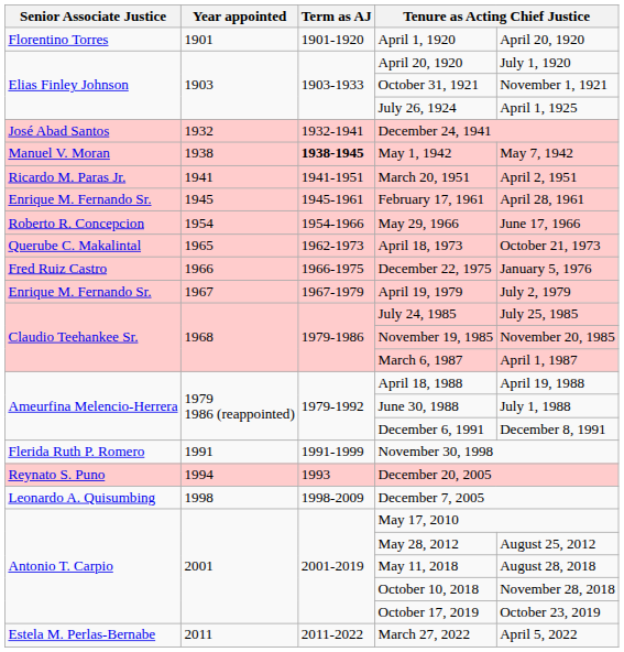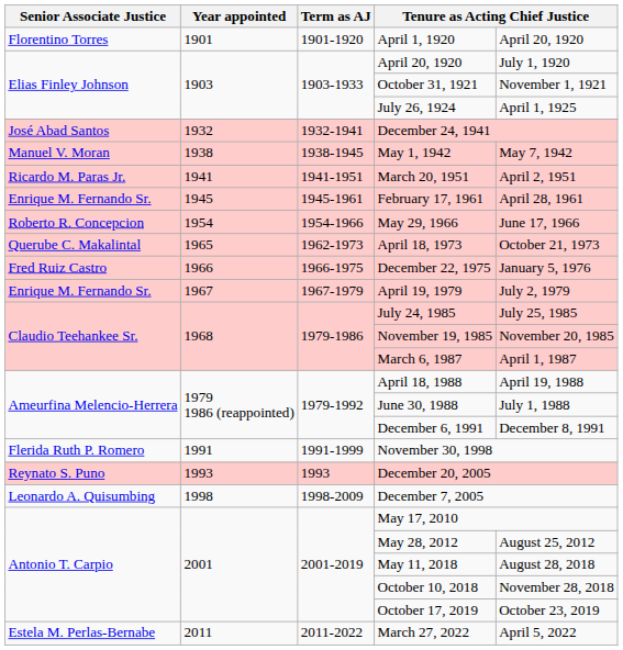May 1, 1942 | Term as AJ: bold -> normal
December 20, 2005 | Year appointed: 1994 -> 1993
